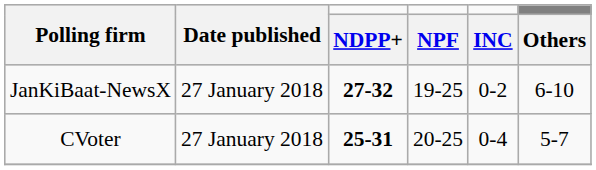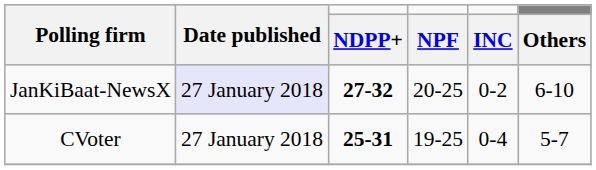JanKiBaat-NewsX | Date published: no background -> lavender background
JanKiBaat-NewsX | NPF: 19-25 -> 20-25
CVoter | NPF: 20-25 -> 19-25
